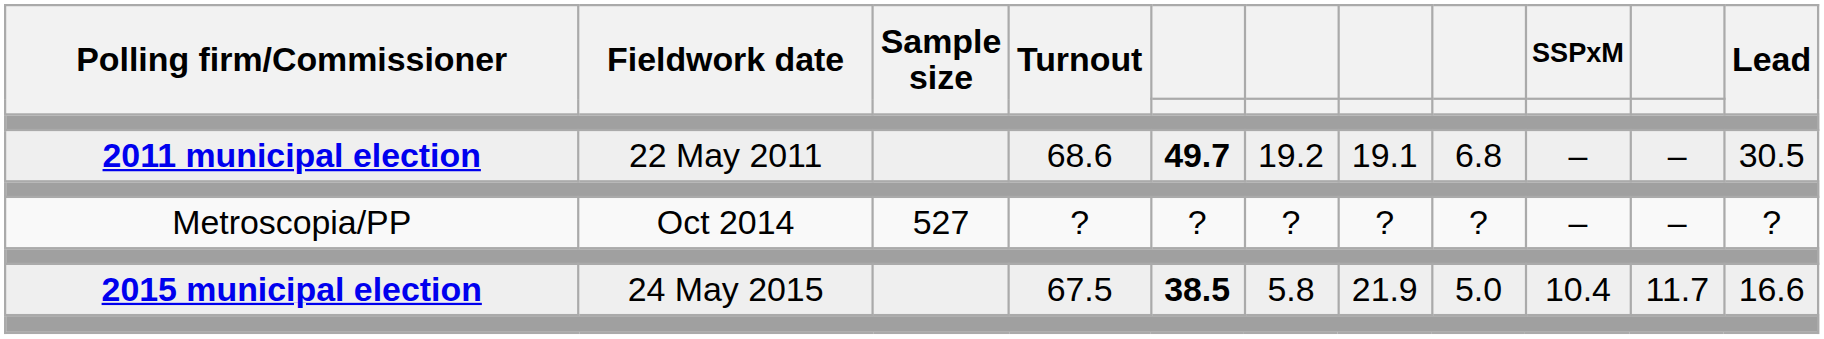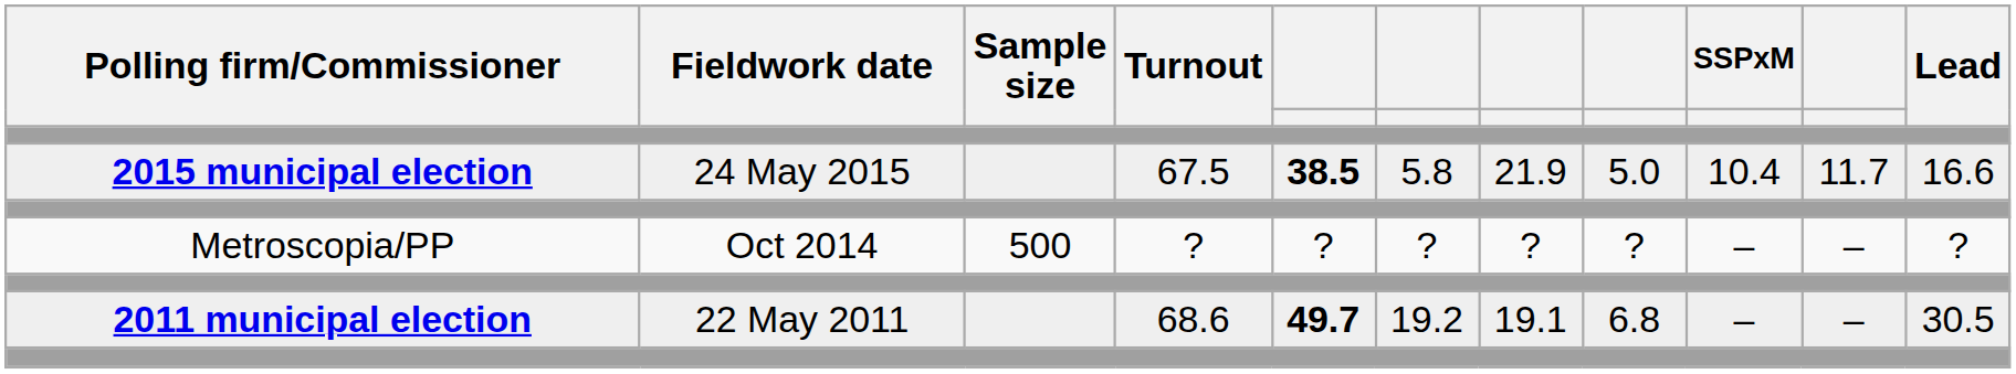rows swapped: 2015 municipal election <-> 2011 municipal election
Metroscopia/PP | Sample size: 527 -> 500
